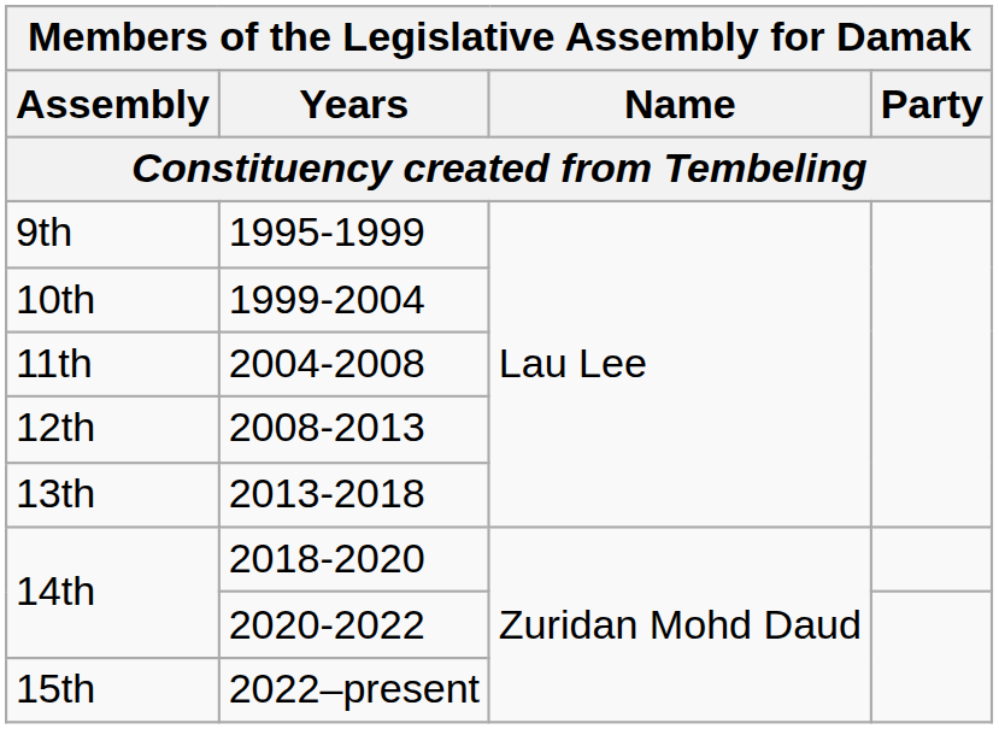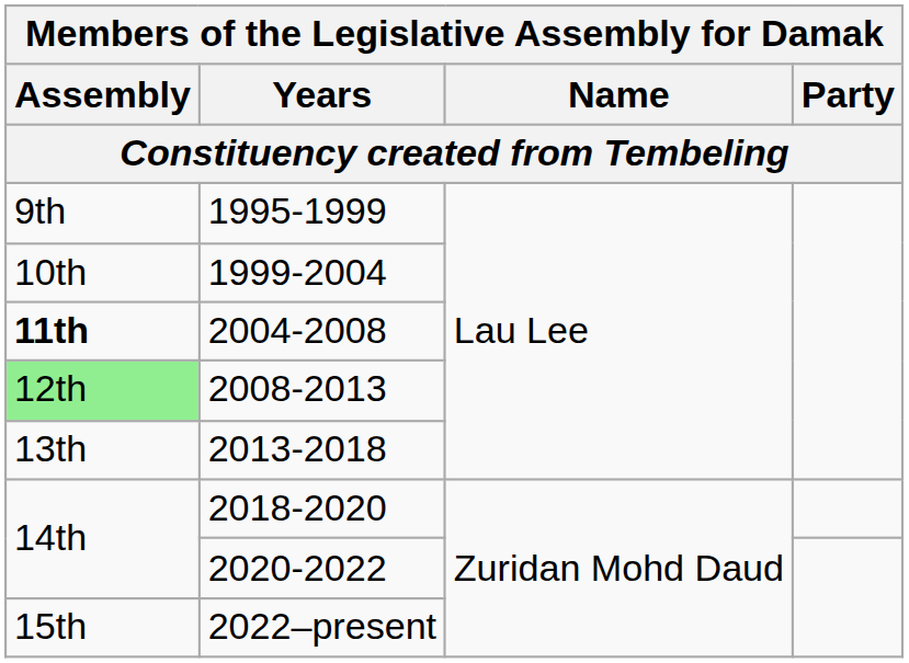2004-2008 | Assembly: normal -> bold
2008-2013 | Assembly: no background -> lightgreen background
